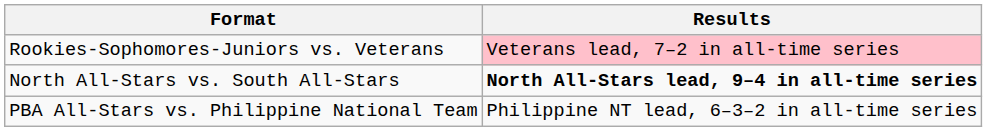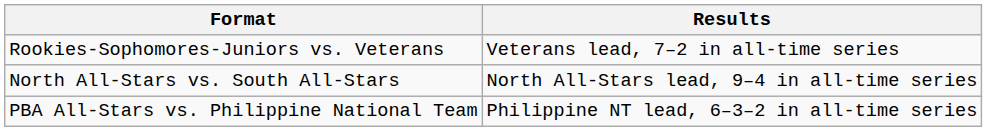row 2 | Results: pink background -> no background
row 3 | Results: bold -> normal
